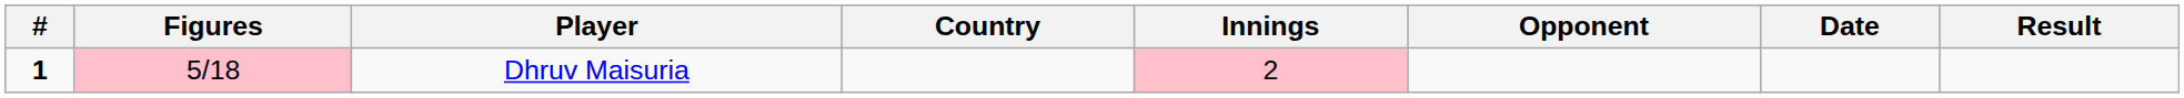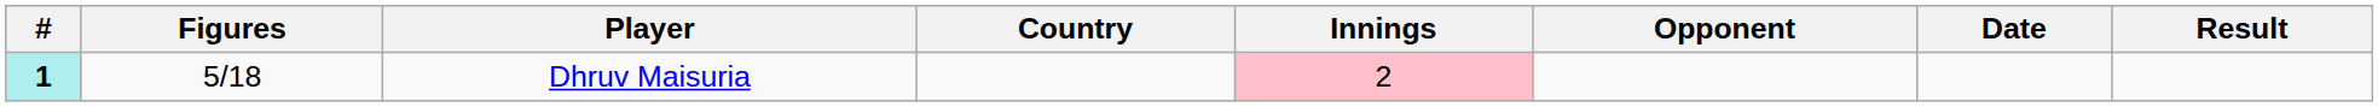Dhruv Maisuria | #: no background -> paleturquoise background
Dhruv Maisuria | Figures: pink background -> no background
